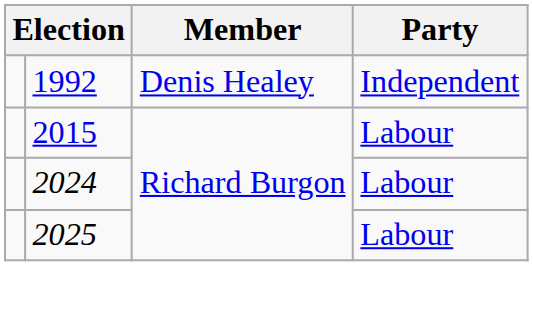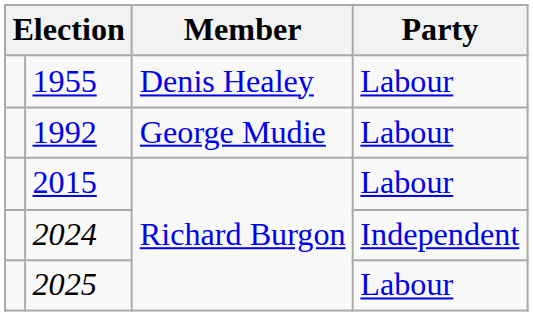+ row: 1955 | Denis Healey | Labour
1992 | Member: Denis Healey -> George Mudie
1992 | Party: Independent -> Labour
2024 | Party: Labour -> Independent
